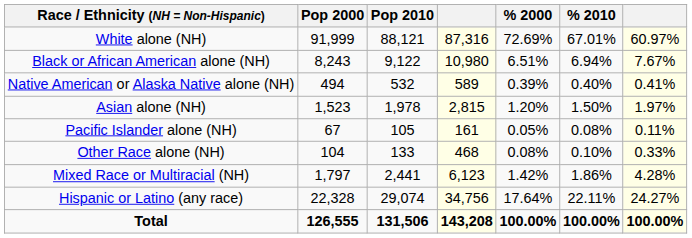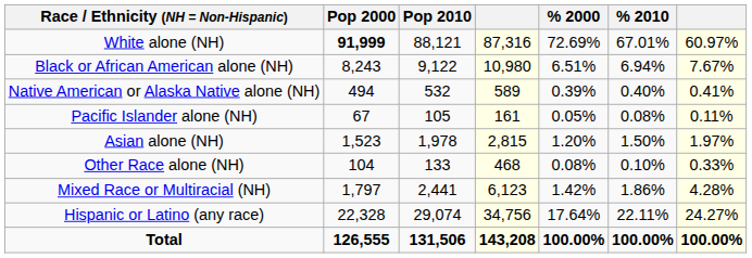White alone (NH) | Pop 2000: normal -> bold
rows swapped: Asian alone (NH) <-> Pacific Islander alone (NH)
